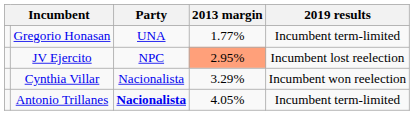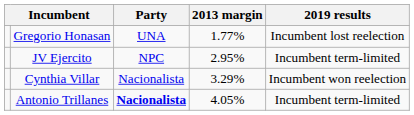Gregorio Honasan | 2019 results: Incumbent term-limited -> Incumbent lost reelection
JV Ejercito | 2013 margin: lightsalmon background -> no background
JV Ejercito | 2019 results: Incumbent lost reelection -> Incumbent term-limited
